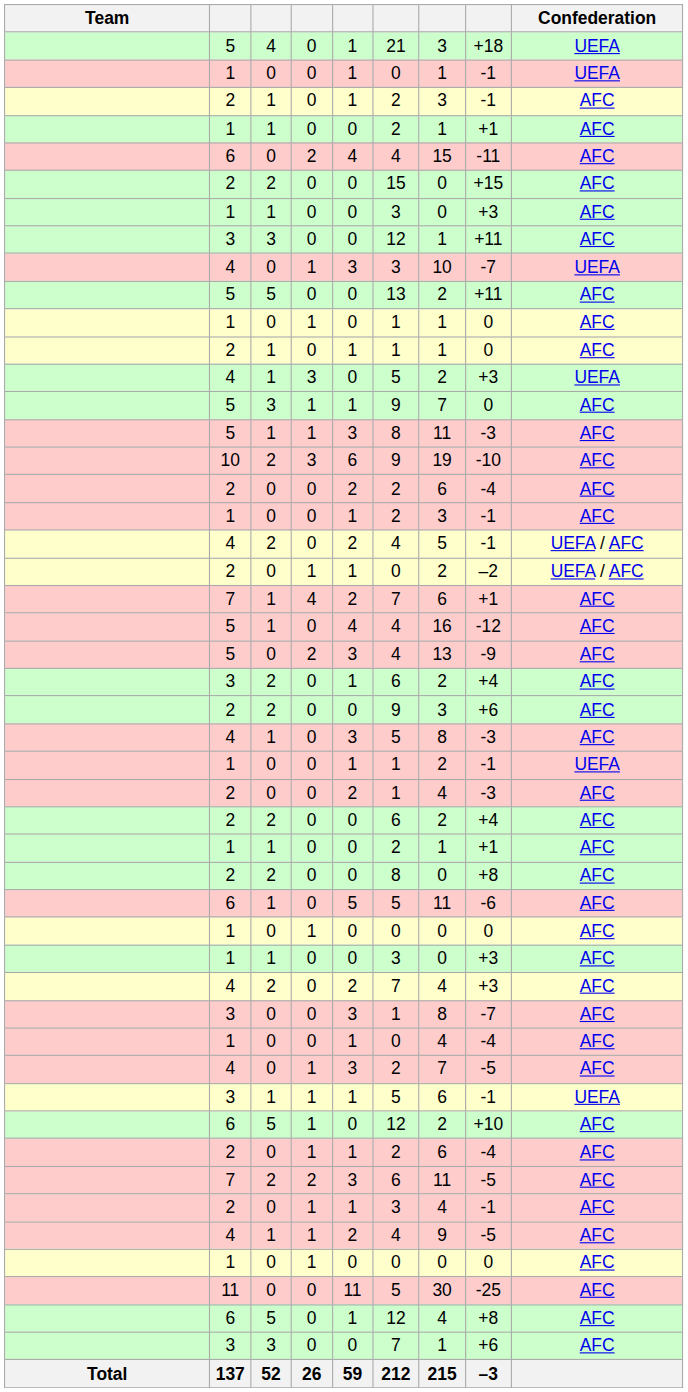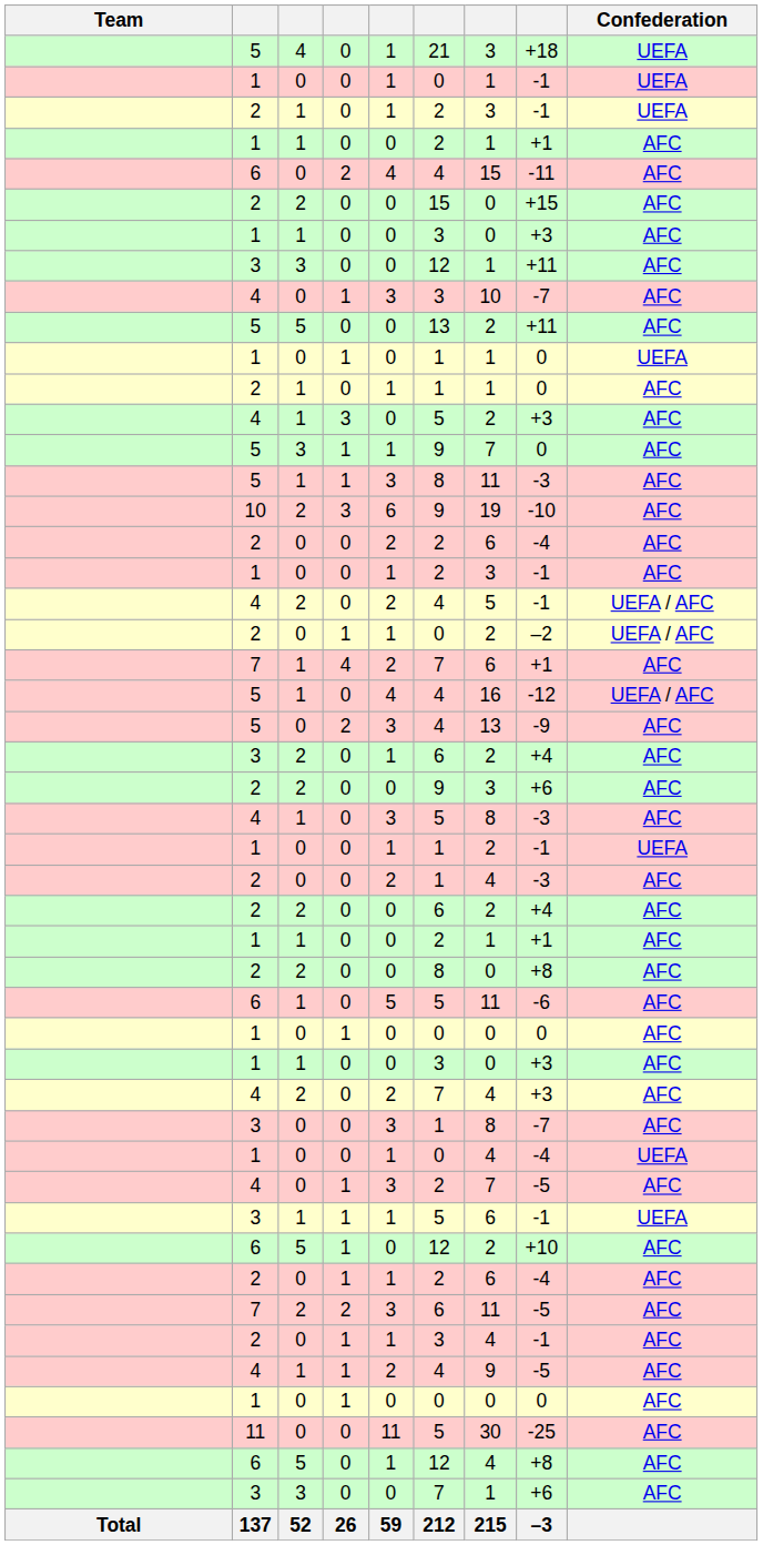row 4 | Confederation: AFC -> UEFA
row 10 | Confederation: UEFA -> AFC
row 12 | Confederation: AFC -> UEFA
row 14 | Confederation: UEFA -> AFC
row 23 | Confederation: AFC -> UEFA / AFC
row 38 | Confederation: AFC -> UEFA
